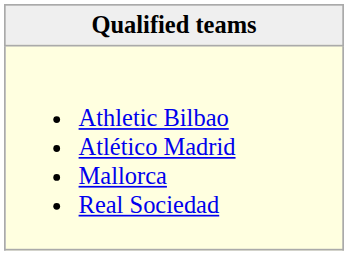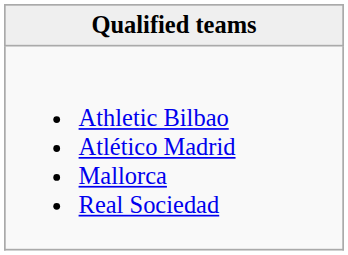row 2 | column 1: lightyellow background -> no background
